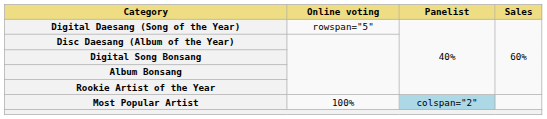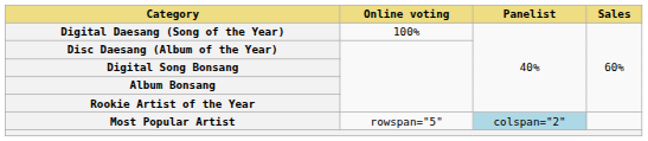Digital Daesang (Song of the Year) | Online voting: rowspan="5" -> 100%
Most Popular Artist | Online voting: 100% -> rowspan="5"
